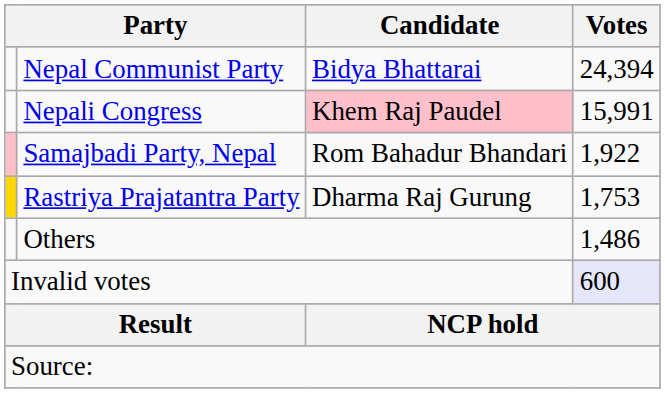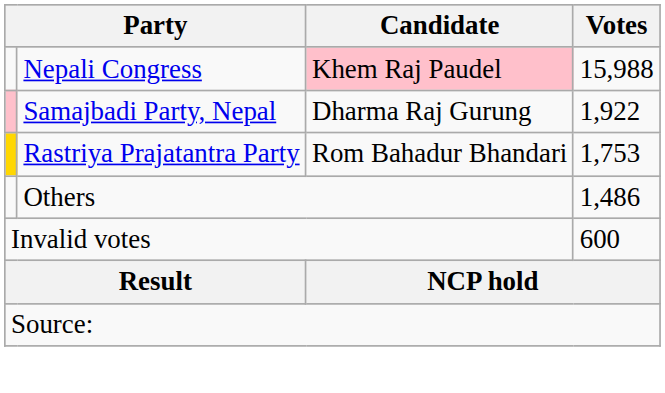- row: Nepal Communist Party | Bidya Bhattarai | 24,394
Nepali Congress | Votes: 15,991 -> 15,988
Samajbadi Party, Nepal | Candidate: Rom Bahadur Bhandari -> Dharma Raj Gurung
Rastriya Prajatantra Party | Candidate: Dharma Raj Gurung -> Rom Bahadur Bhandari
Invalid votes | Votes: lavender background -> no background
